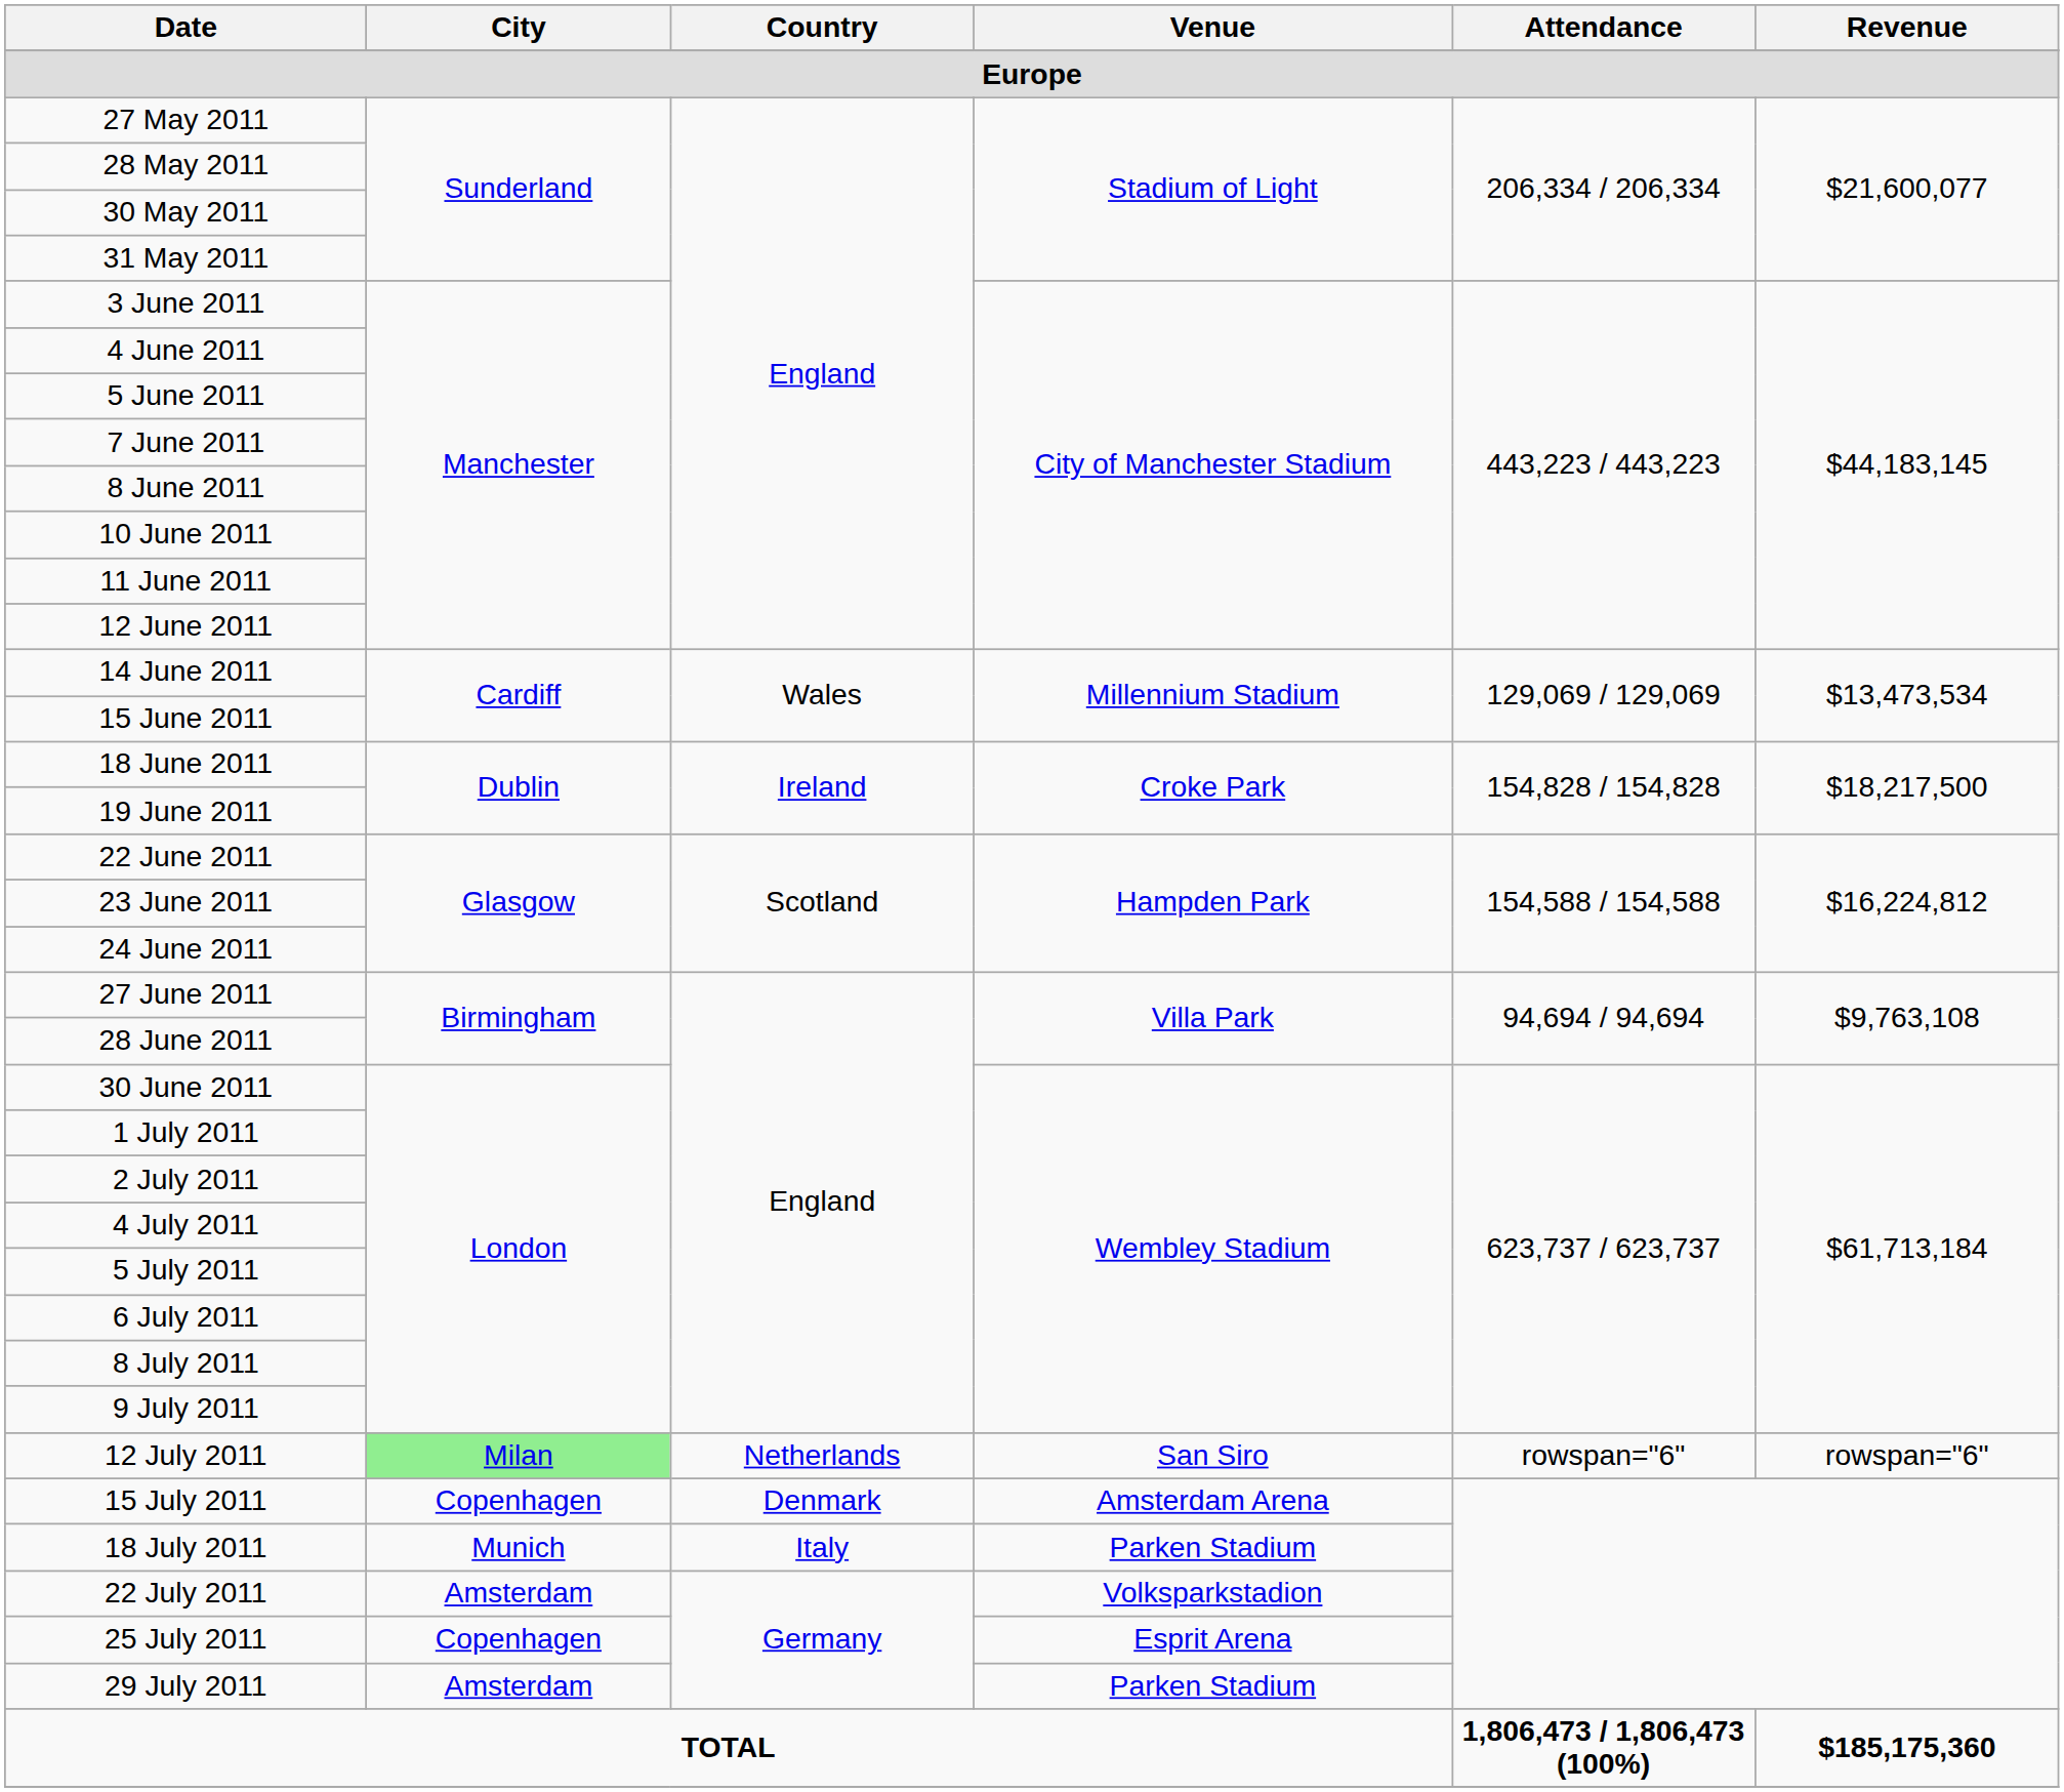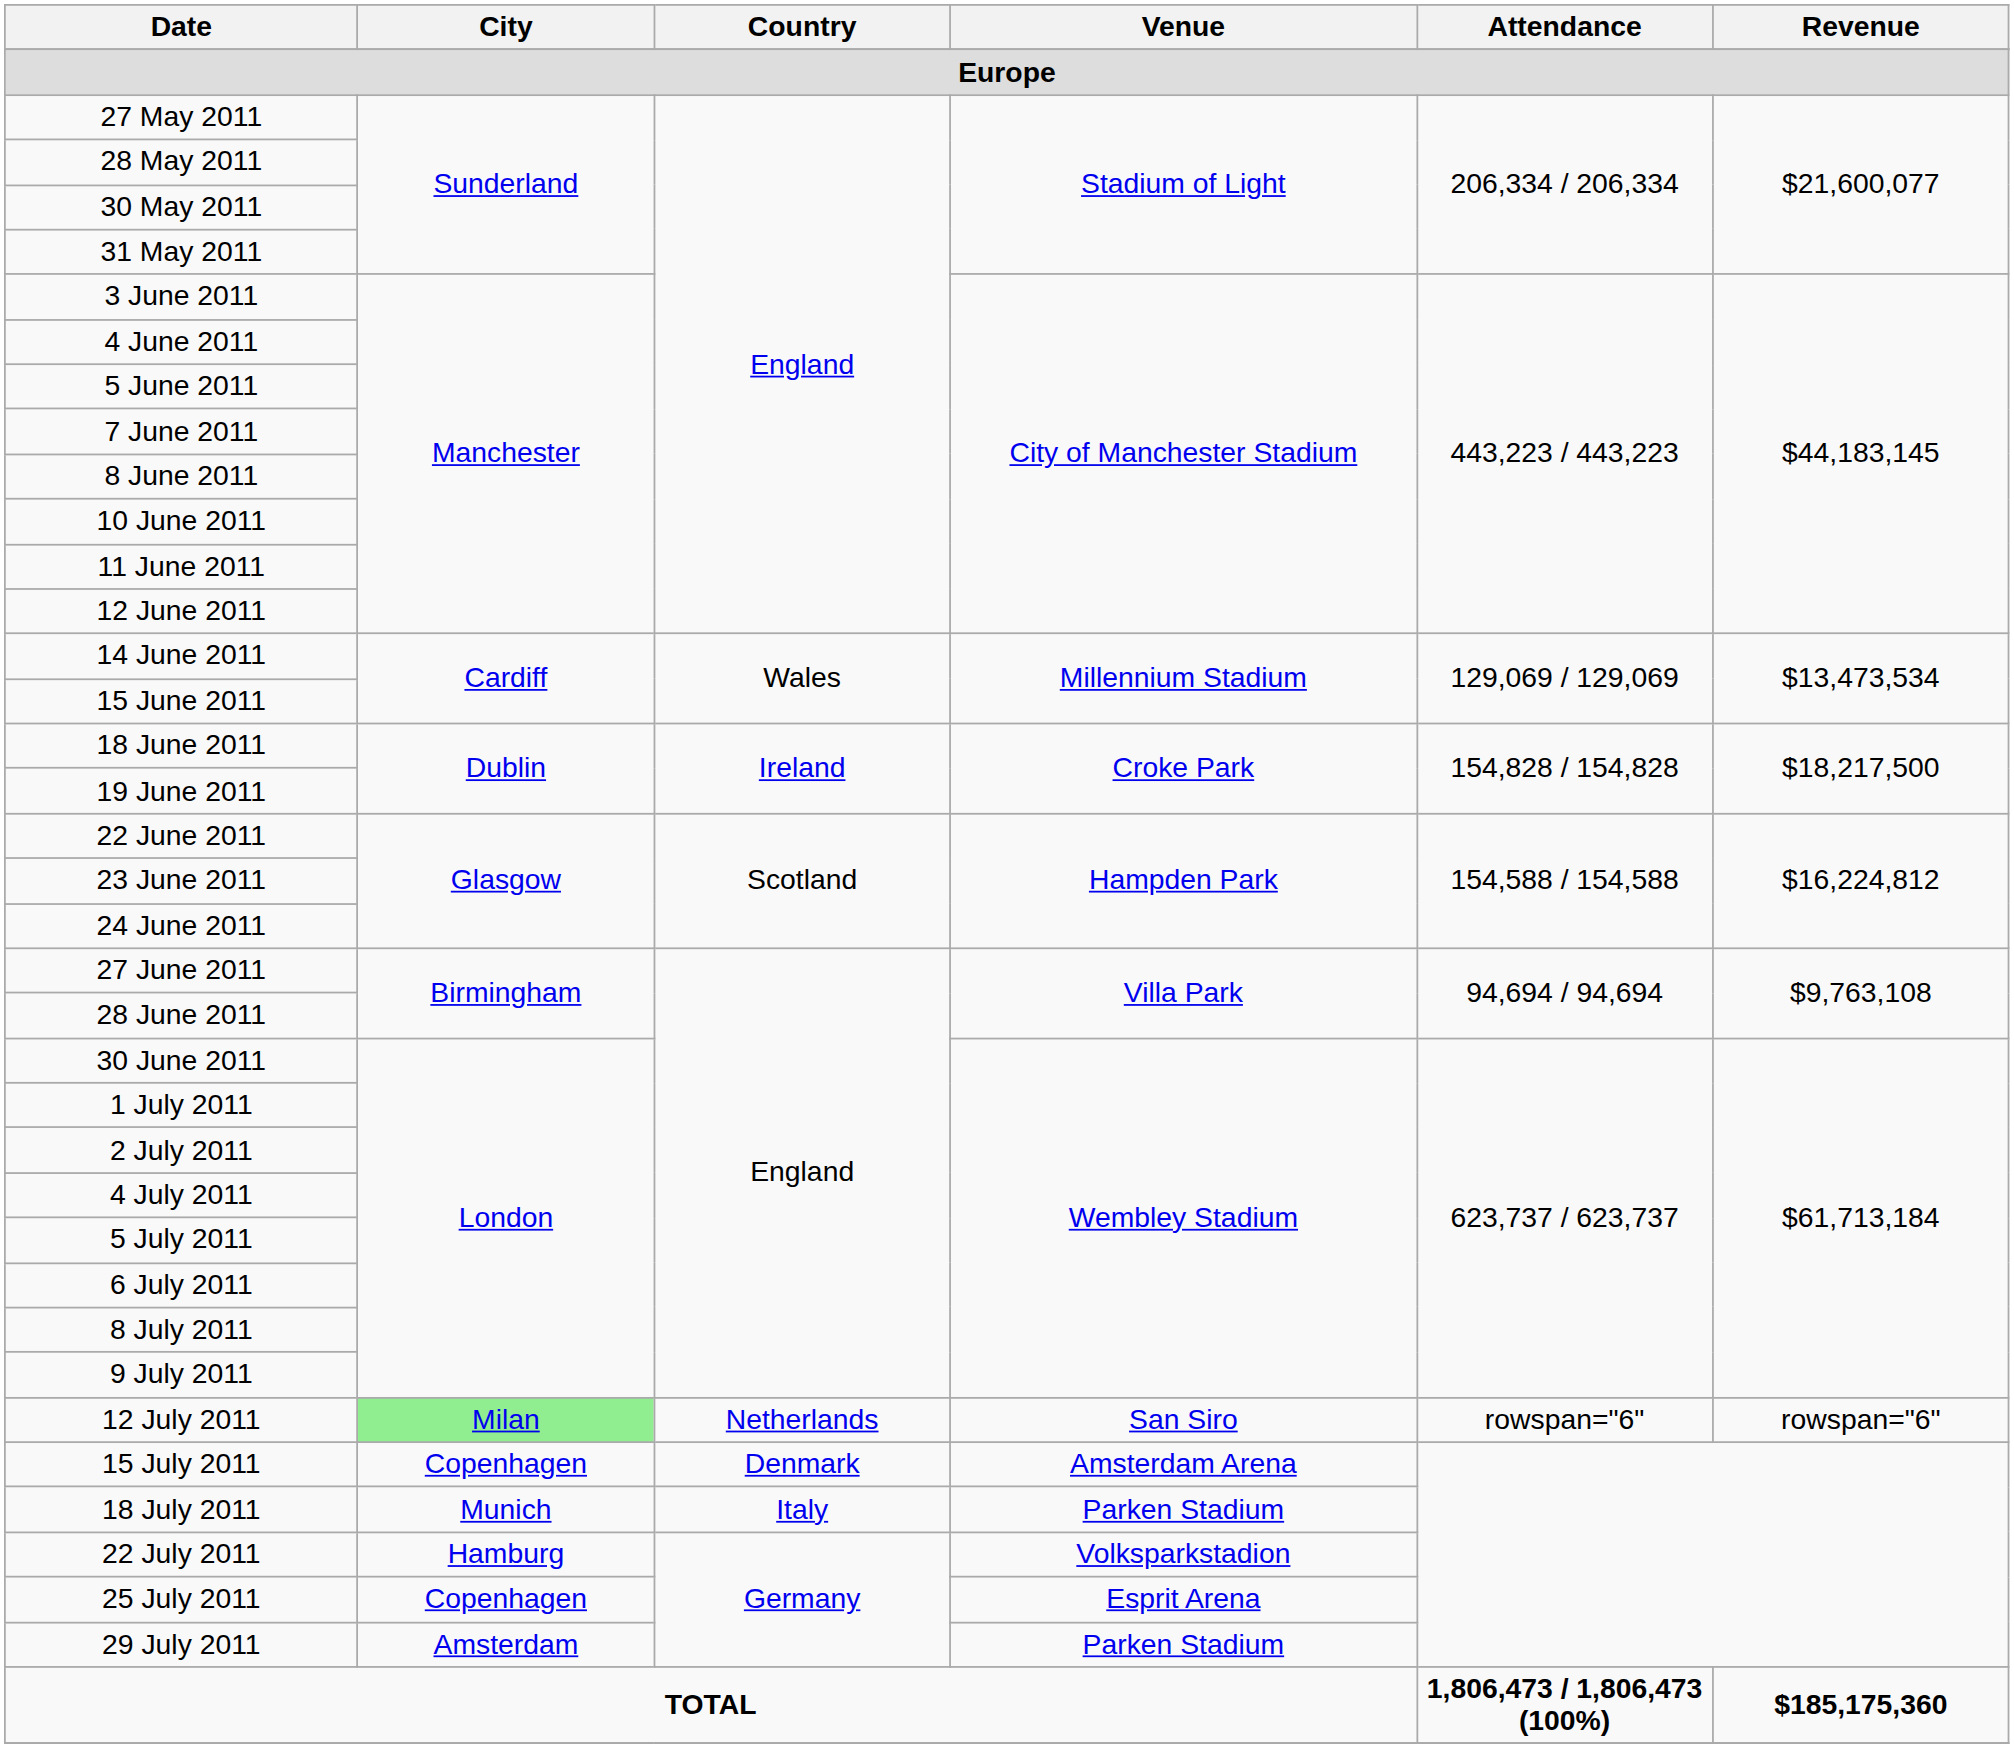22 July 2011 | City: Amsterdam -> Hamburg
